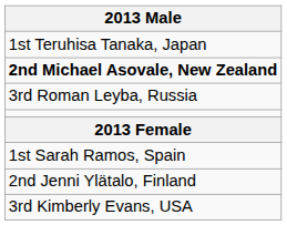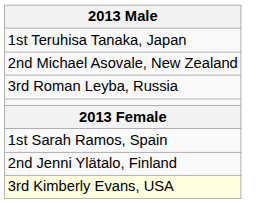row 3 | column 1: bold -> normal
row 9 | column 1: no background -> lightyellow background
